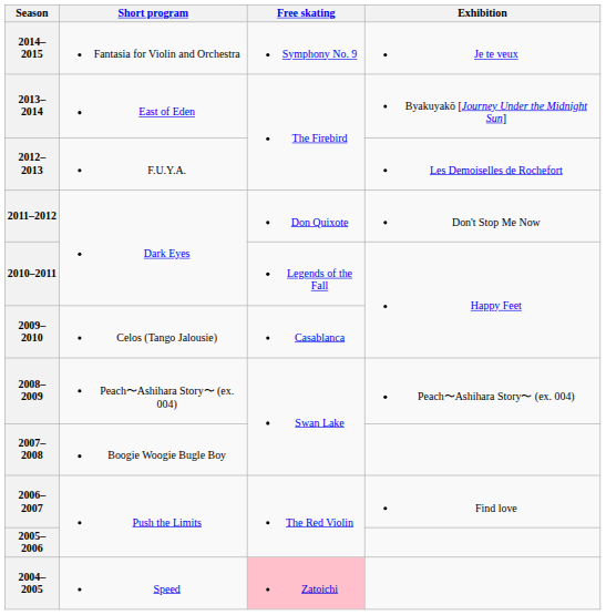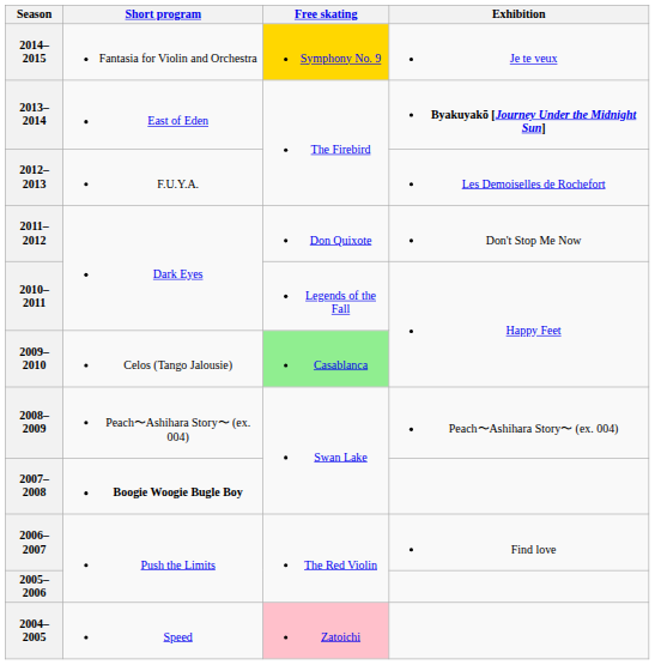2014–2015 | Free skating: no background -> gold background
2013–2014 | Exhibition: normal -> bold
2009–2010 | Free skating: no background -> lightgreen background
2007–2008 | Short program: normal -> bold
